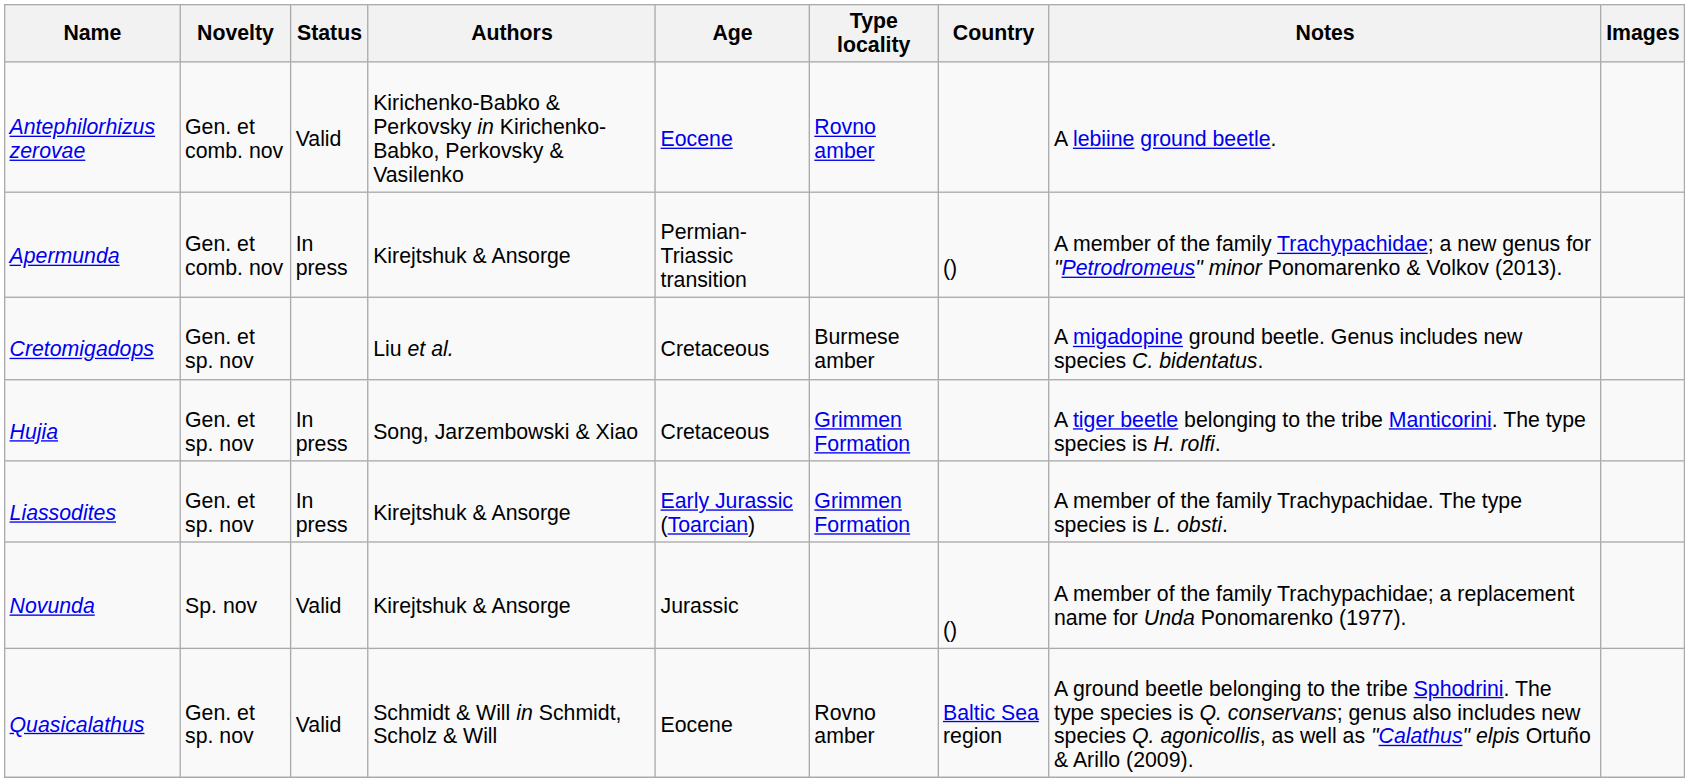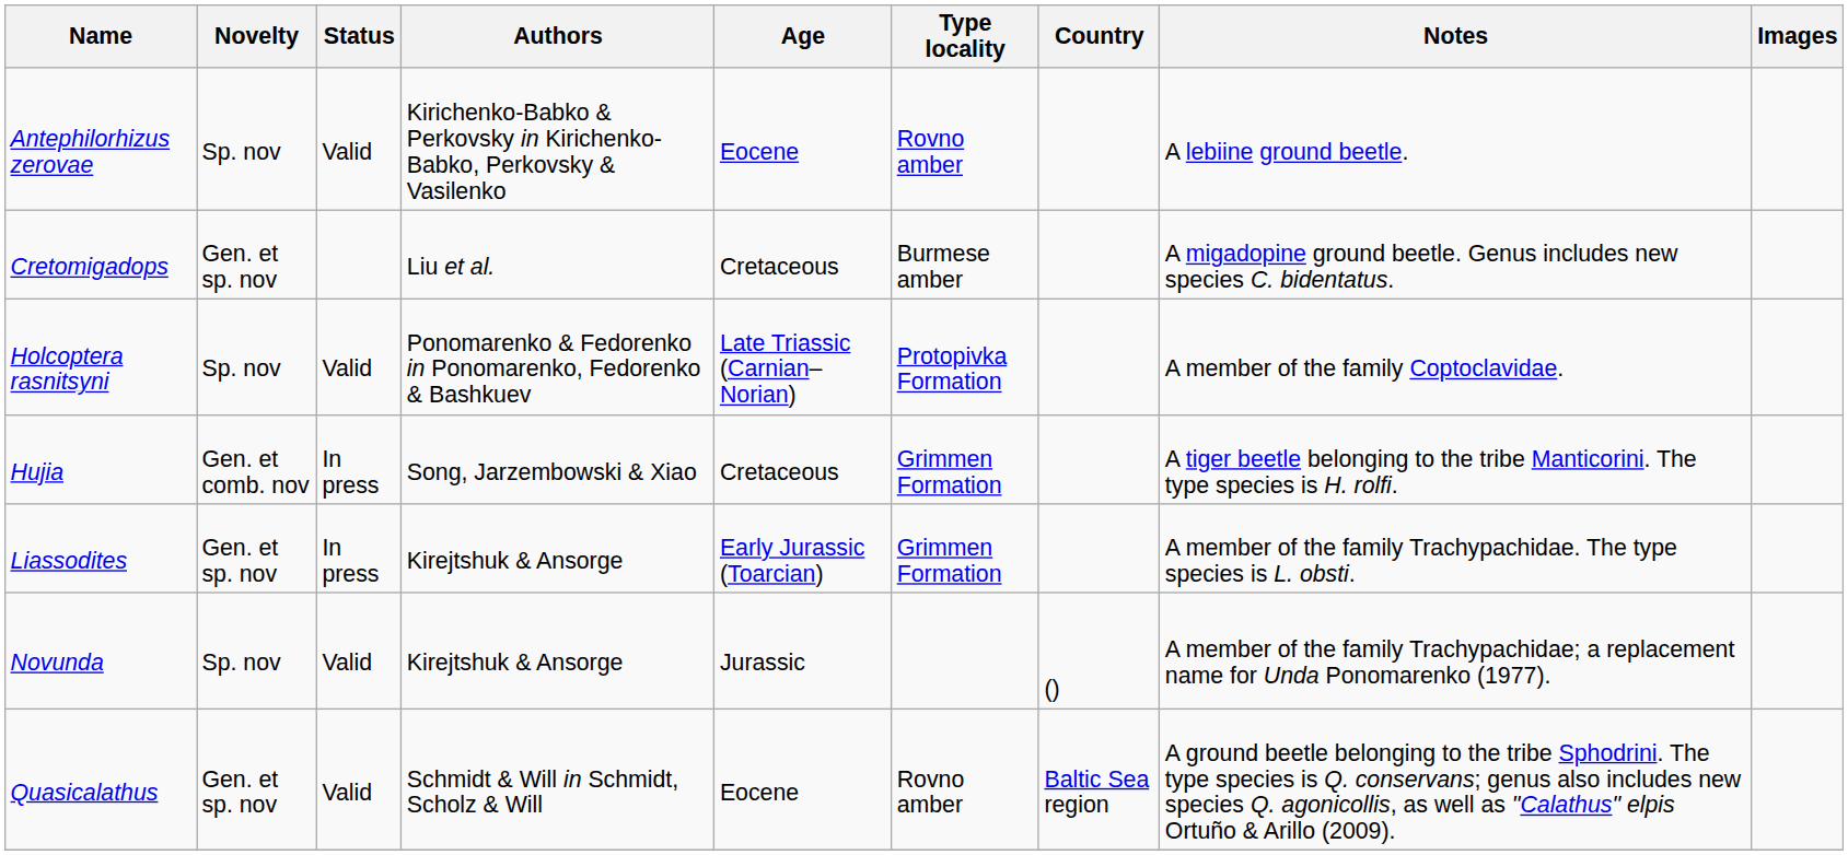Antephilorhizus zerovae | Novelty: Gen. et comb. nov -> Sp. nov
- row: Apermunda | Gen. et comb. nov | In press | Kirejtshuk & Ansorge | Permian-Triassic transition | () | A member of the family Trachypachidae; a new genus for "Petrodromeus" minor Ponomarenko & Volkov (2013).
+ row: Holcoptera rasnitsyni | Sp. nov | Valid | Ponomarenko & Fedorenko in Ponomarenko, Fedorenko & Bashkuev | Late Triassic (Carnian–Norian) | Protopivka Formation | A member of the family Coptoclavidae.
Hujia | Novelty: Gen. et sp. nov -> Gen. et comb. nov
